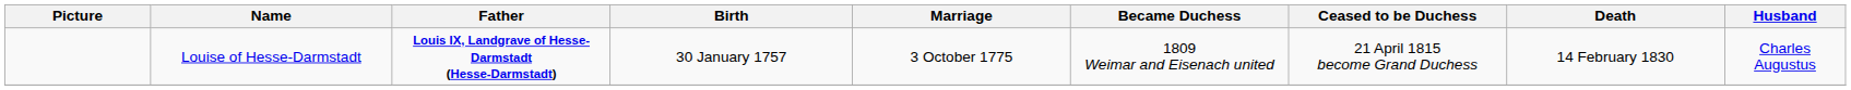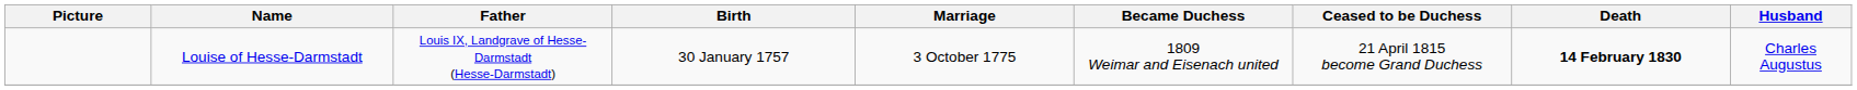Louise of Hesse-Darmstadt | Father: bold -> normal
Louise of Hesse-Darmstadt | Death: normal -> bold
